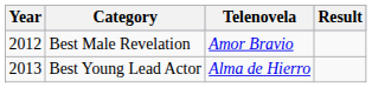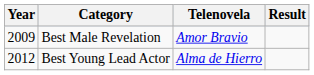Best Male Revelation | Year: 2012 -> 2009
Best Young Lead Actor | Year: 2013 -> 2012
